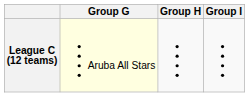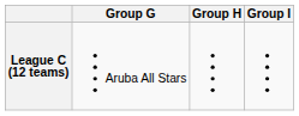row 2 | Group G: lightyellow background -> no background
